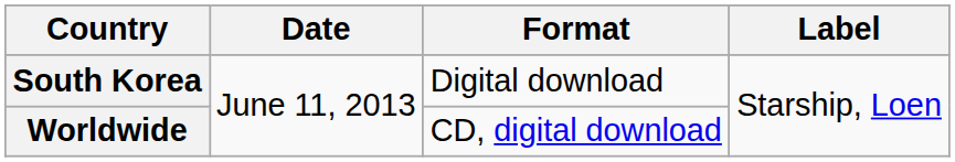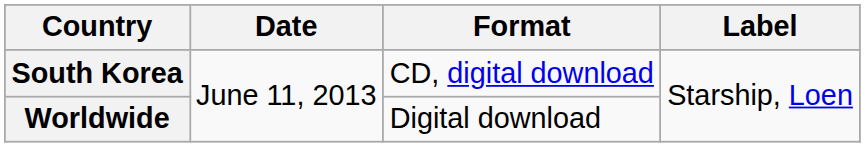South Korea | Format: Digital download -> CD, digital download
Worldwide | Format: CD, digital download -> Digital download
